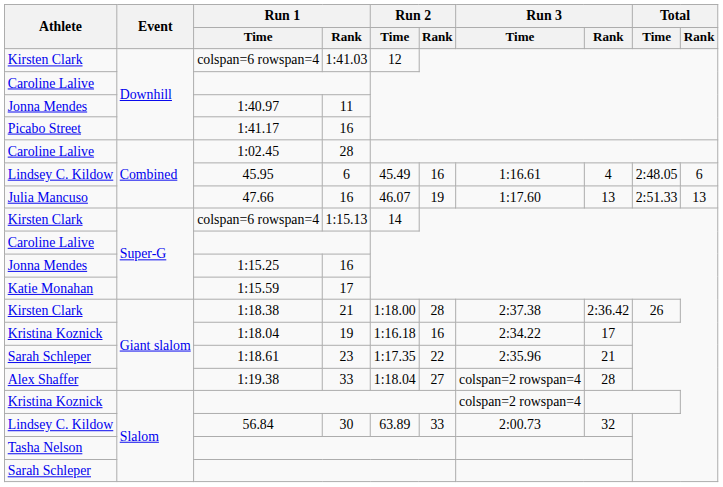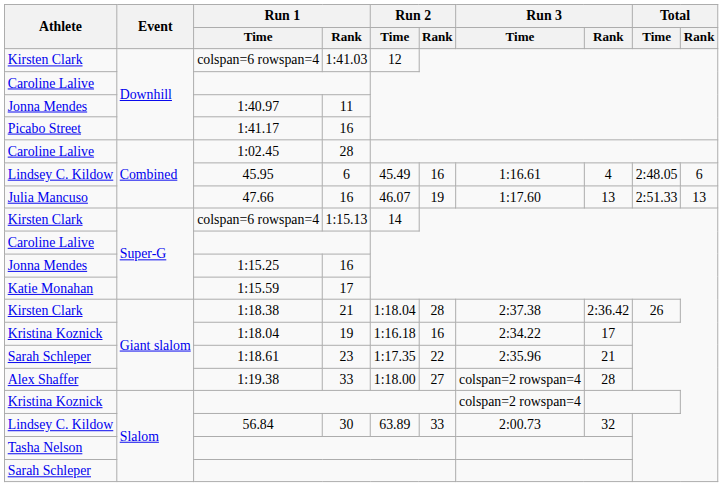1:18.38 | Run 2 / Time: 1:18.00 -> 1:18.04
1:19.38 | Run 2 / Time: 1:18.04 -> 1:18.00
